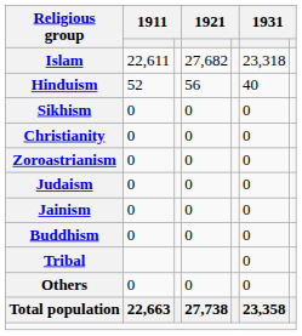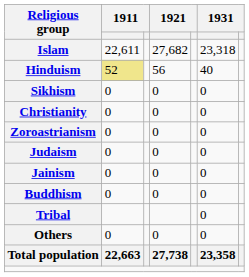Hinduism | column 2: no background -> khaki background
